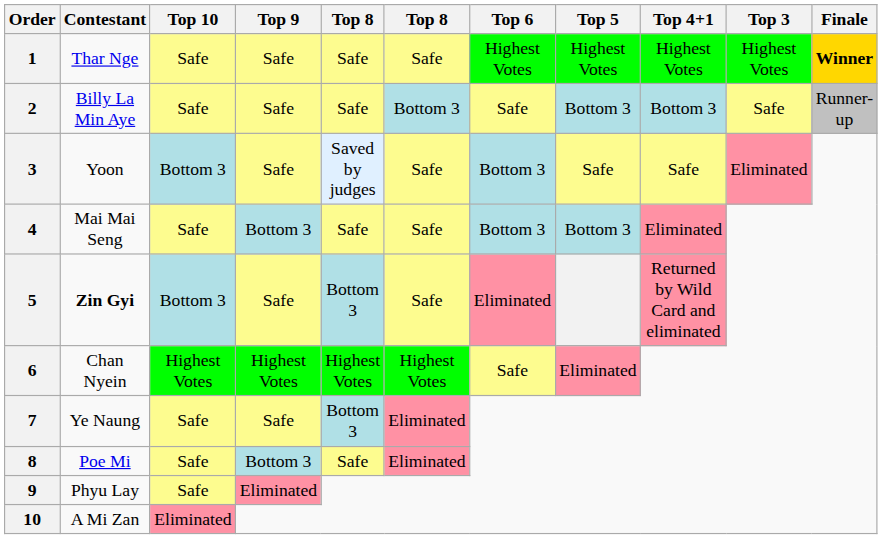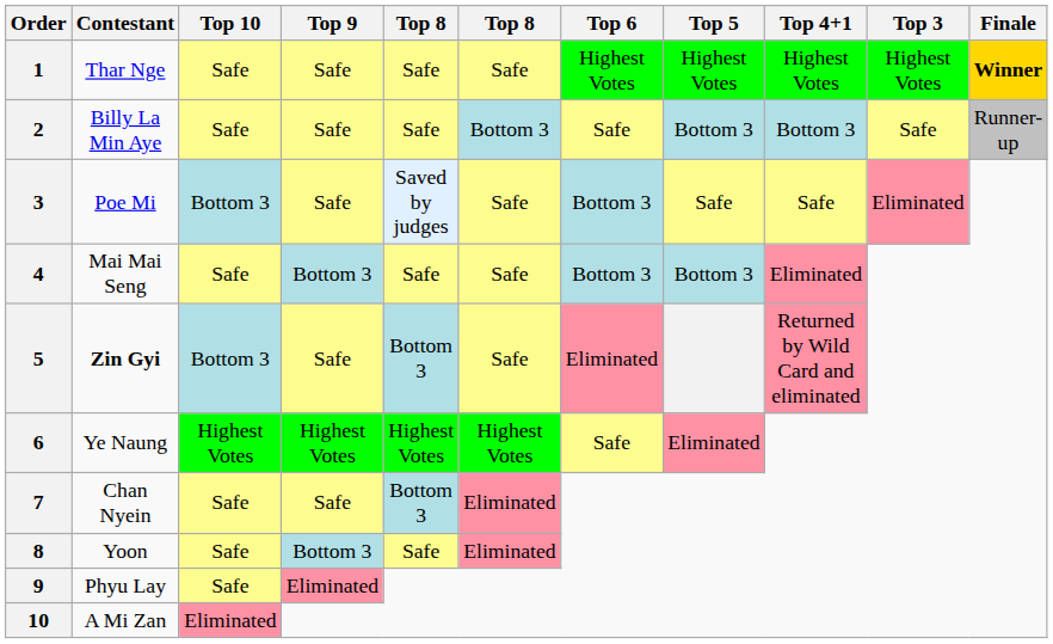3 | Contestant: Yoon -> Poe Mi
6 | Contestant: Chan Nyein -> Ye Naung
7 | Contestant: Ye Naung -> Chan Nyein
8 | Contestant: Poe Mi -> Yoon
